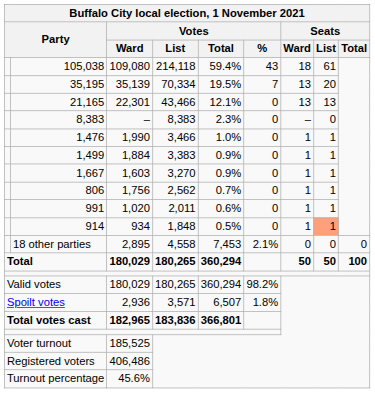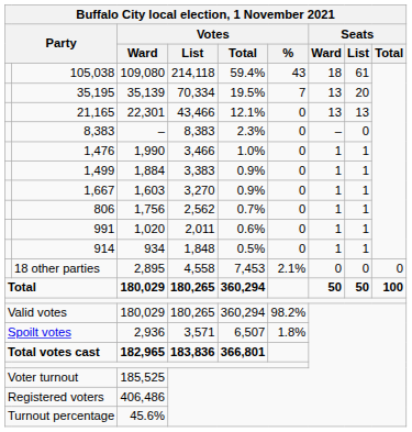914 | Seats / List: lightsalmon background -> no background
